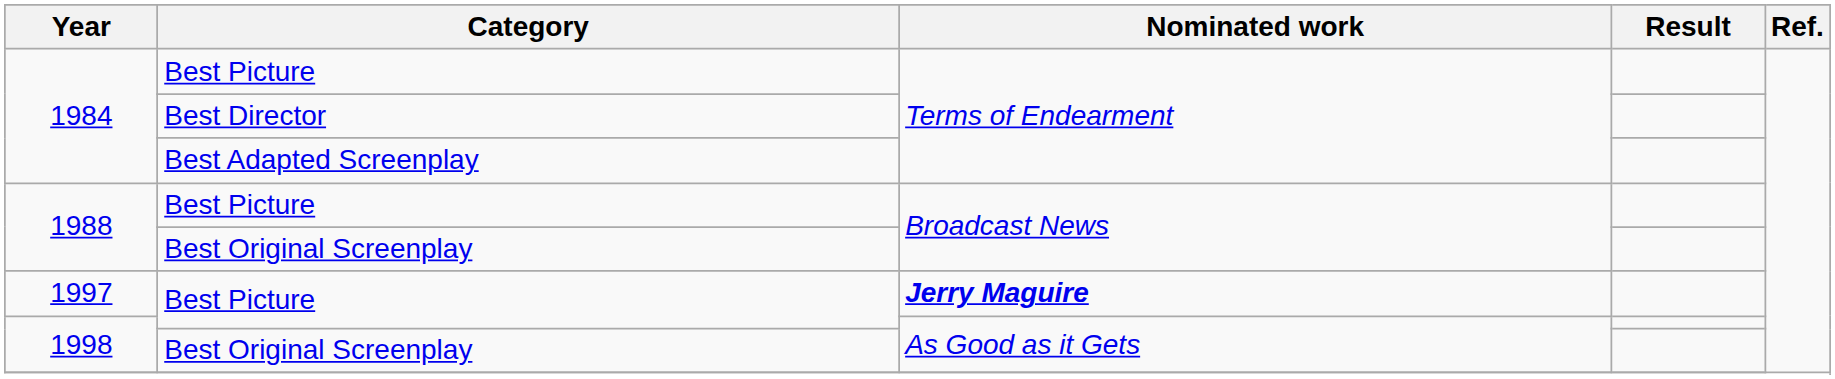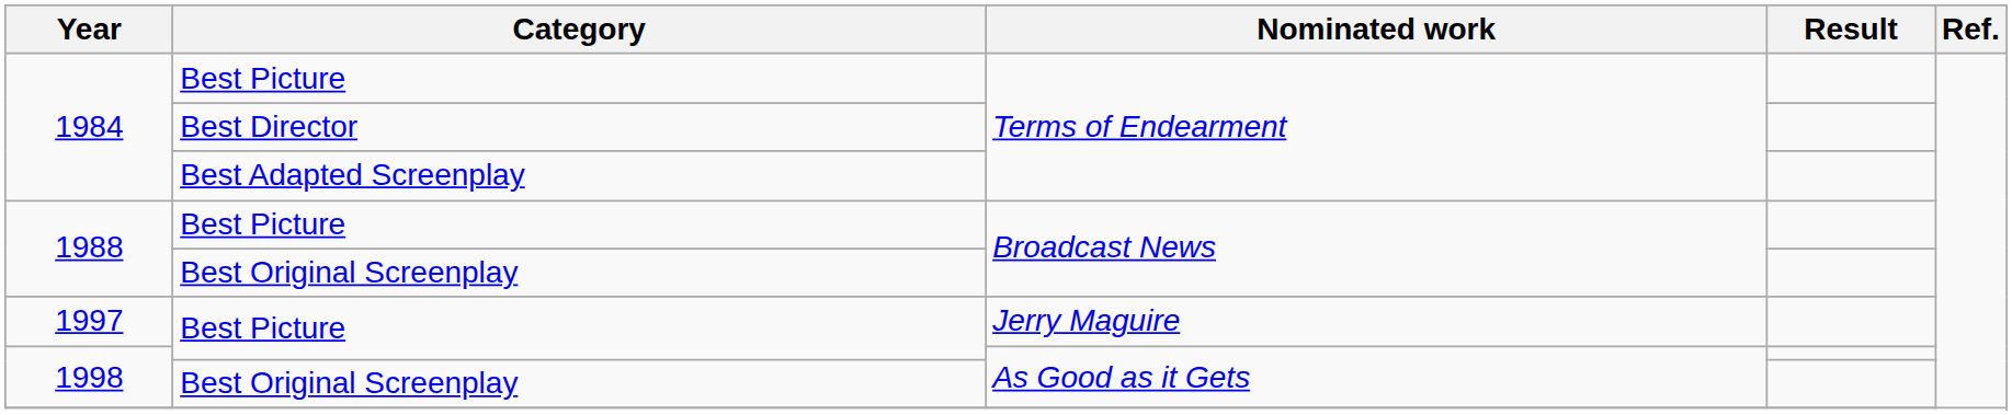1997 | Nominated work: bold -> normal
